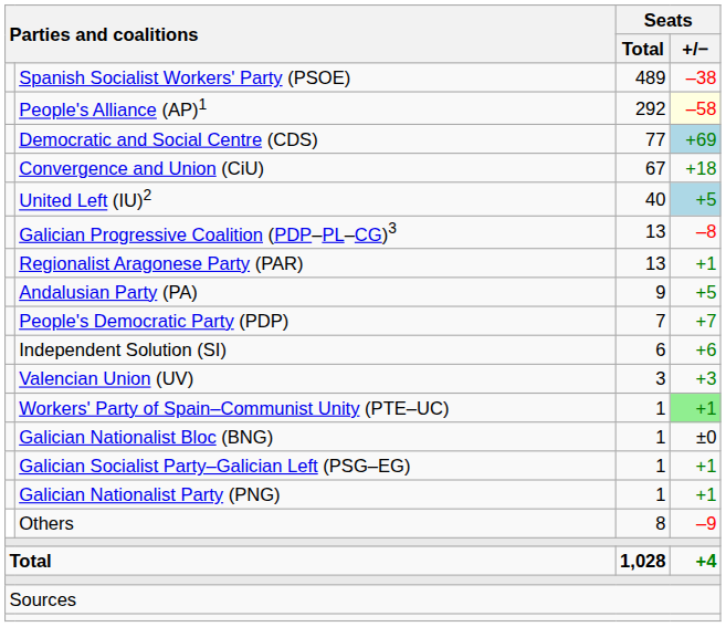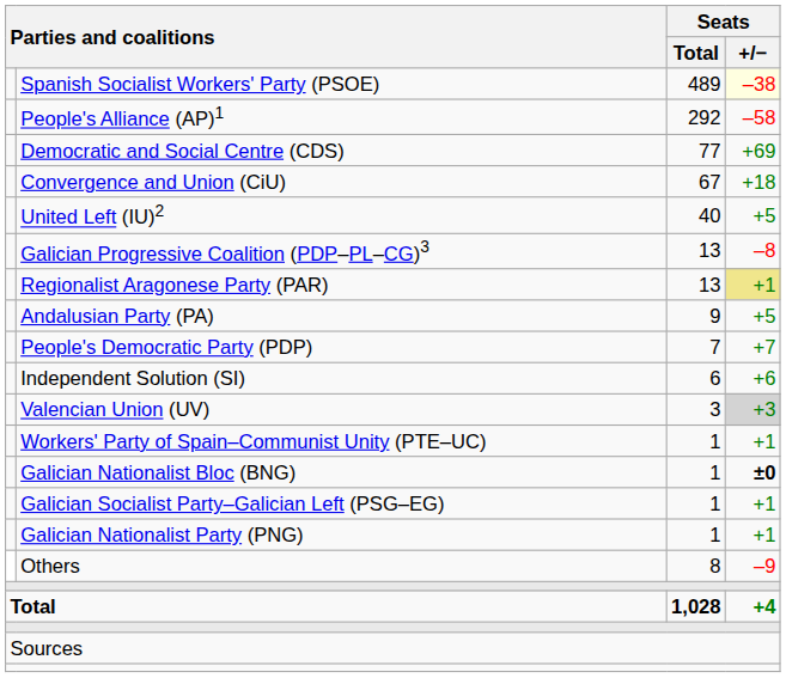Spanish Socialist Workers' Party (PSOE) | Seats / +/−: no background -> lightyellow background
People's Alliance (AP)1 | Seats / +/−: lightyellow background -> no background
Democratic and Social Centre (CDS) | Seats / +/−: lightblue background -> no background
United Left (IU)2 | Seats / +/−: lightblue background -> no background
Regionalist Aragonese Party (PAR) | Seats / +/−: no background -> khaki background
Valencian Union (UV) | Seats / +/−: no background -> lightgrey background
Workers' Party of Spain–Communist Unity (PTE–UC) | Seats / +/−: lightgreen background -> no background
Galician Nationalist Bloc (BNG) | Seats / +/−: normal -> bold
